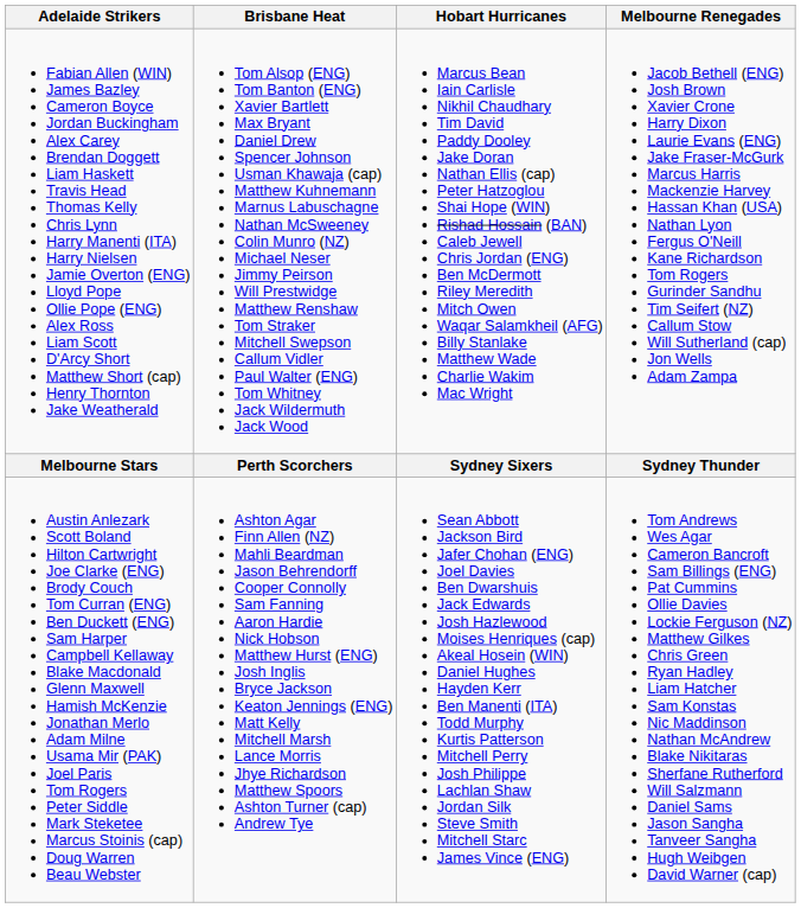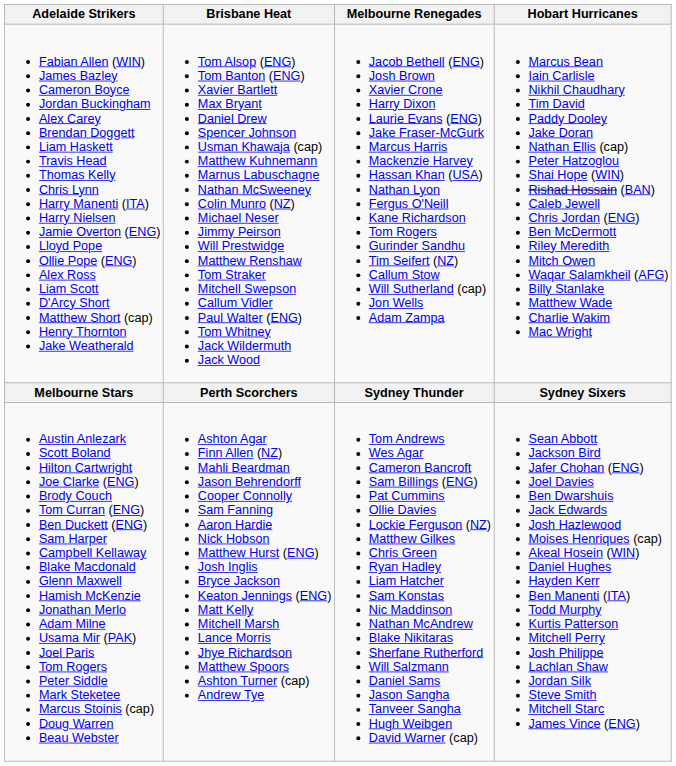columns swapped: Hobart Hurricanes <-> Melbourne Renegades
